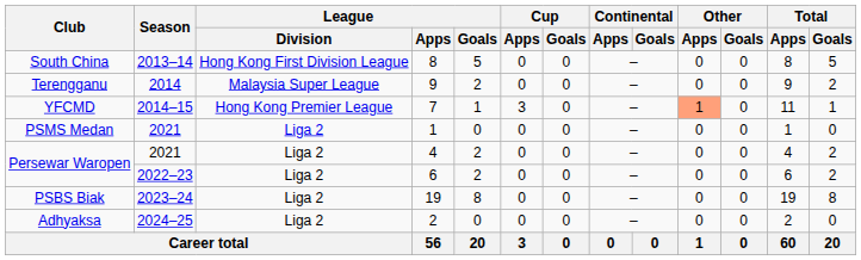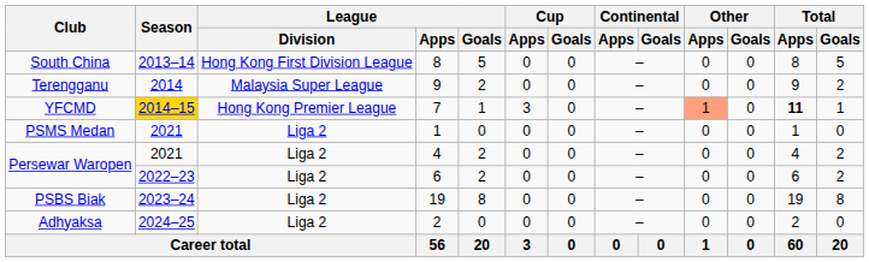7 | Season: no background -> gold background
7 | Total / Apps: normal -> bold
